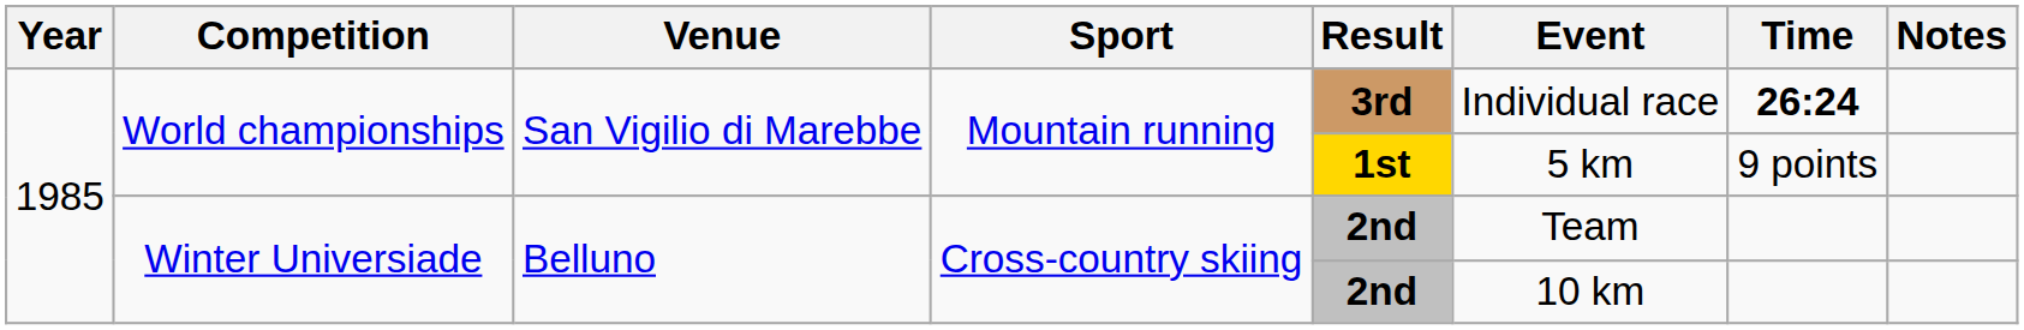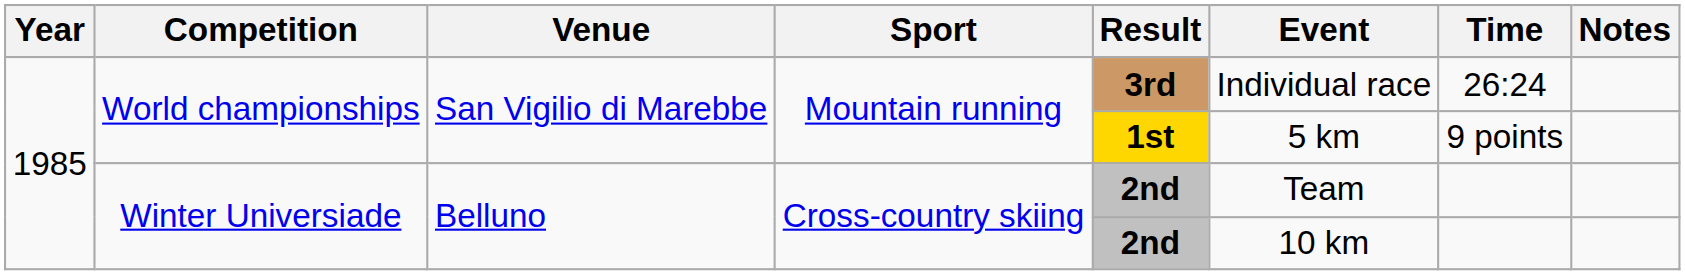row 2 | Time: bold -> normal
